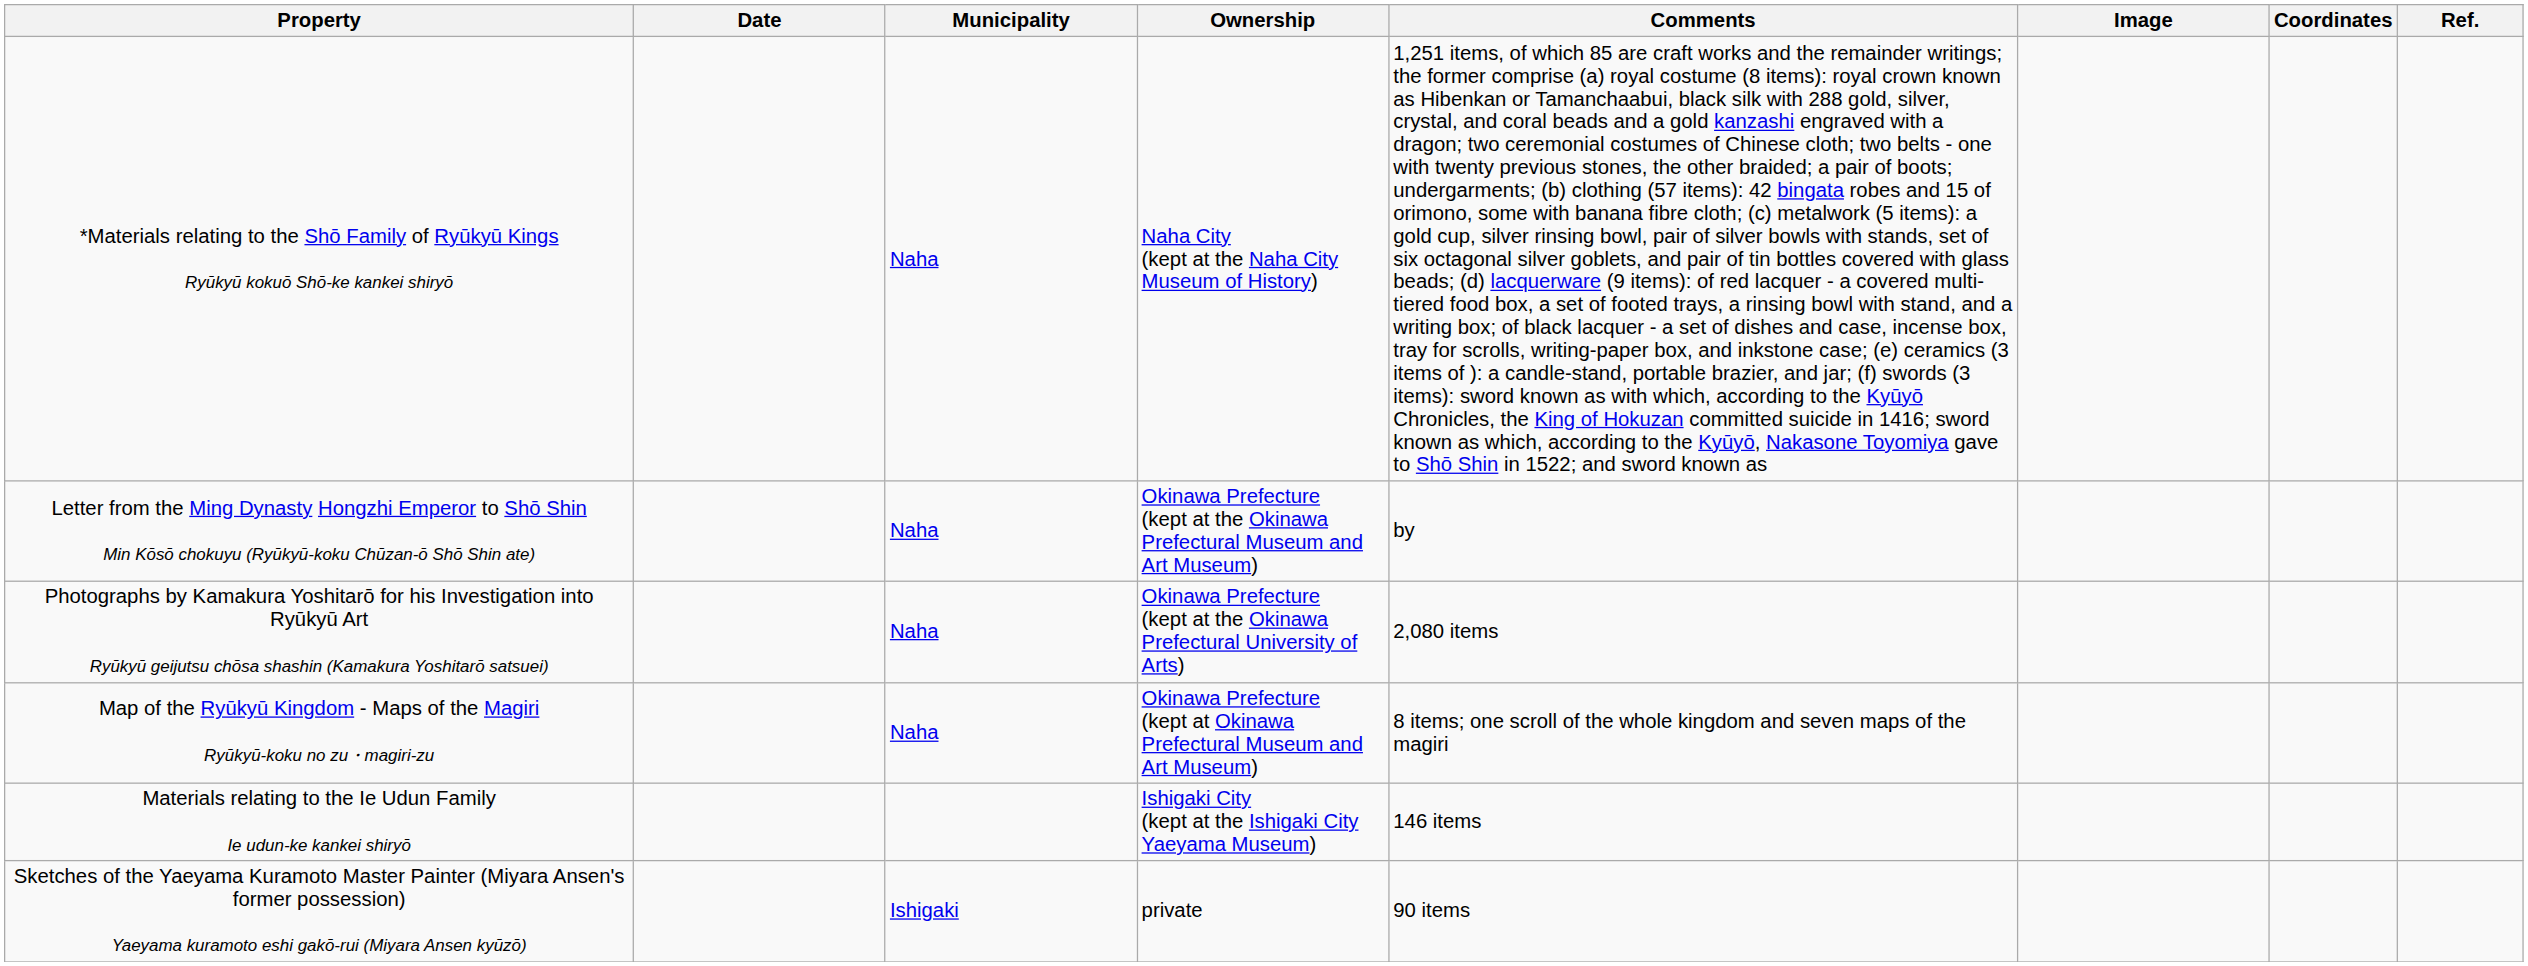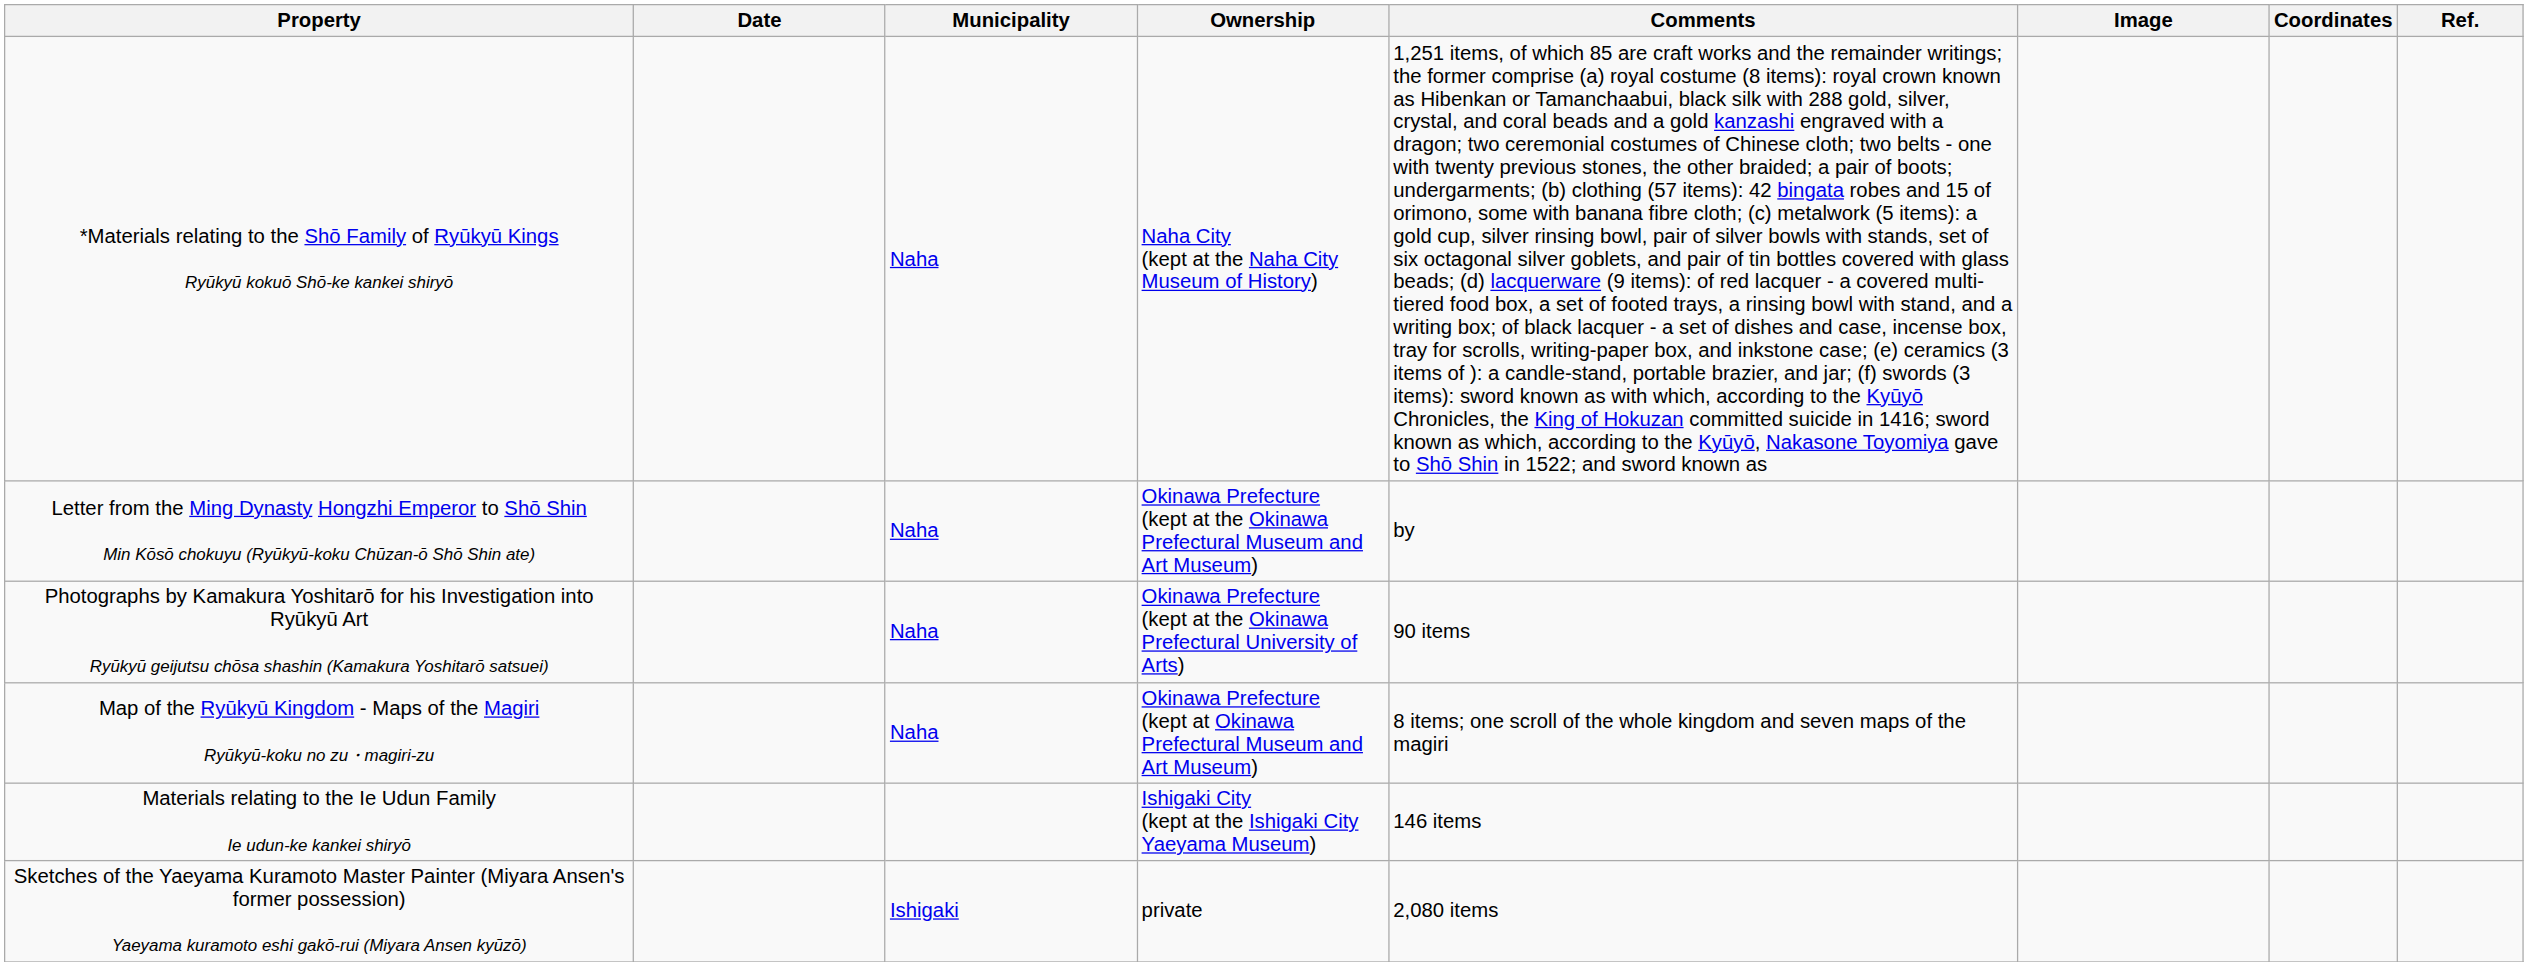row 4 | Comments: 2,080 items -> 90 items
row 7 | Comments: 90 items -> 2,080 items
